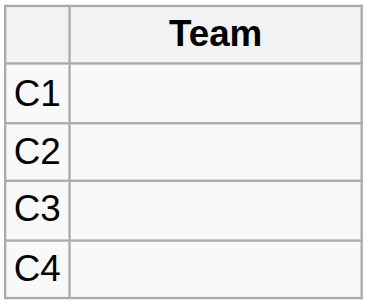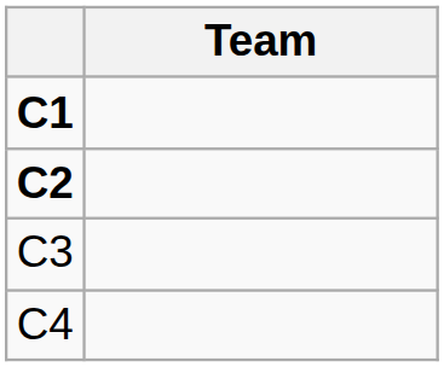C1 | column 1: normal -> bold
C2 | column 1: normal -> bold
